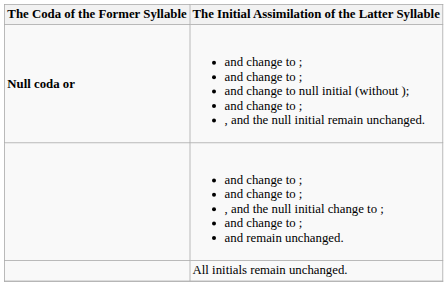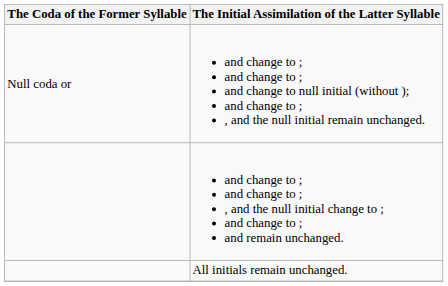row 2 | The Coda of the Former Syllable: bold -> normal
